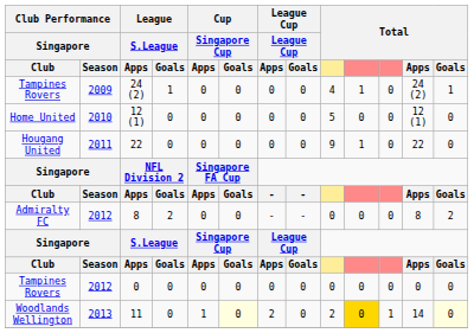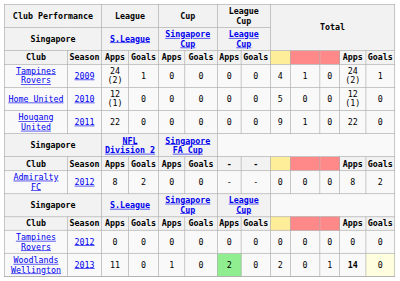11 | Cup / Singapore Cup / Goals: lightyellow background -> no background
11 | League Cup / Apps: no background -> lightgreen background
11 | column 10: gold background -> no background
11 | Total / Apps: normal -> bold
